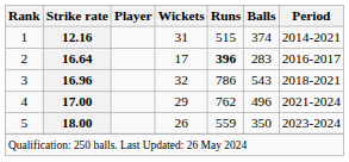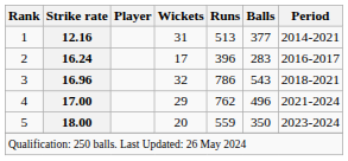1 | Runs: 515 -> 513
1 | Balls: 374 -> 377
2 | Strike rate: 16.64 -> 16.24
2 | Runs: bold -> normal
5 | Wickets: 26 -> 20
